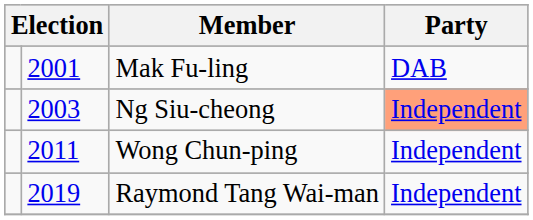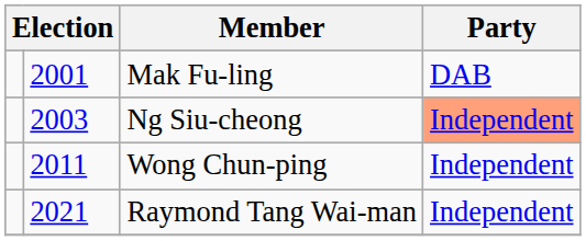Raymond Tang Wai-man | column 2: 2019 -> 2021
